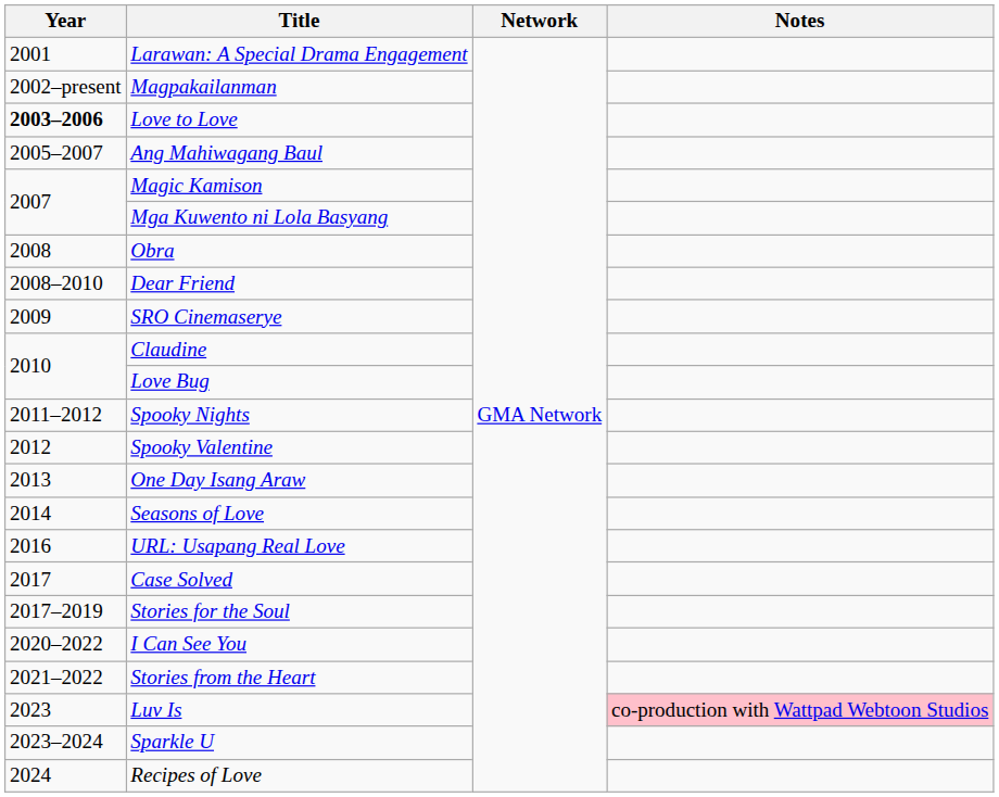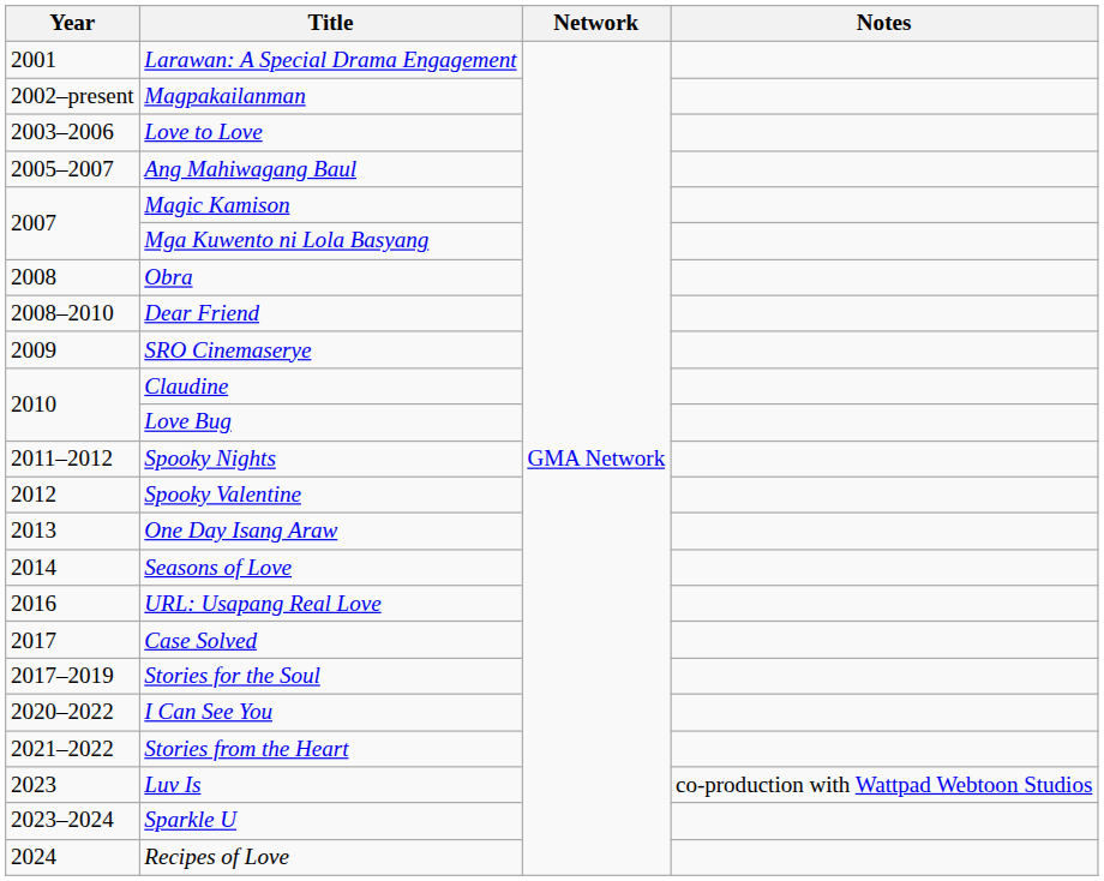Love to Love | Year: bold -> normal
Luv Is | Notes: pink background -> no background
